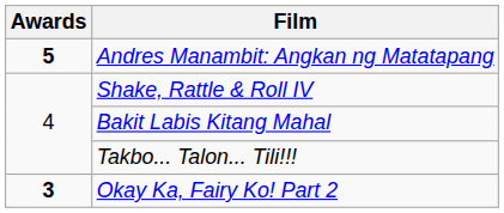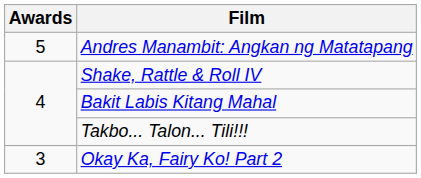Andres Manambit: Angkan ng Matatapang | Awards: bold -> normal
Okay Ka, Fairy Ko! Part 2 | Awards: bold -> normal
